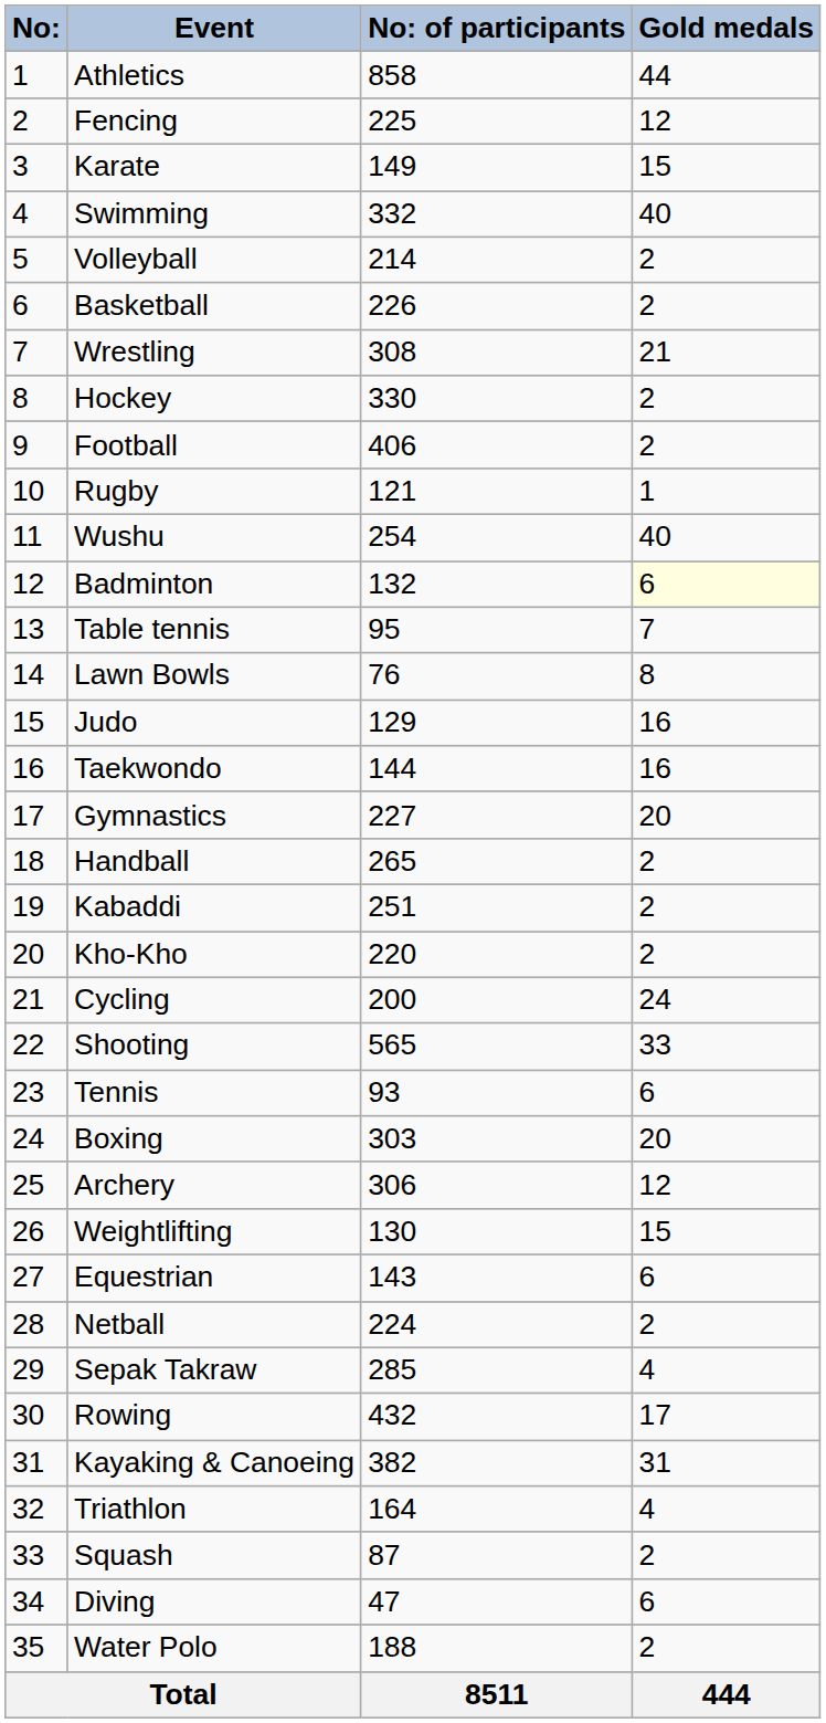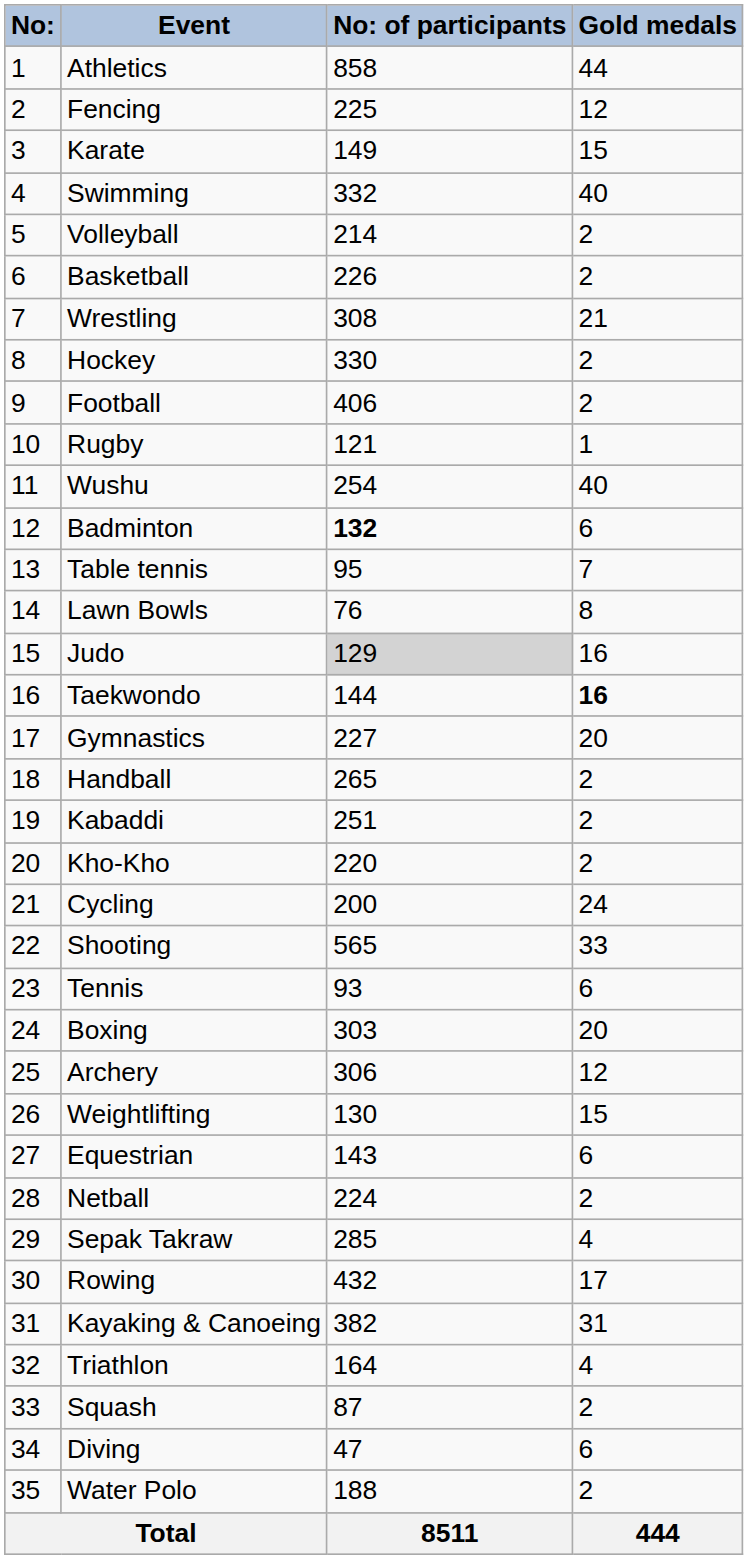Badminton | column 3: normal -> bold
Badminton | Gold medals: lightyellow background -> no background
Judo | column 3: no background -> lightgrey background
Taekwondo | Gold medals: normal -> bold
